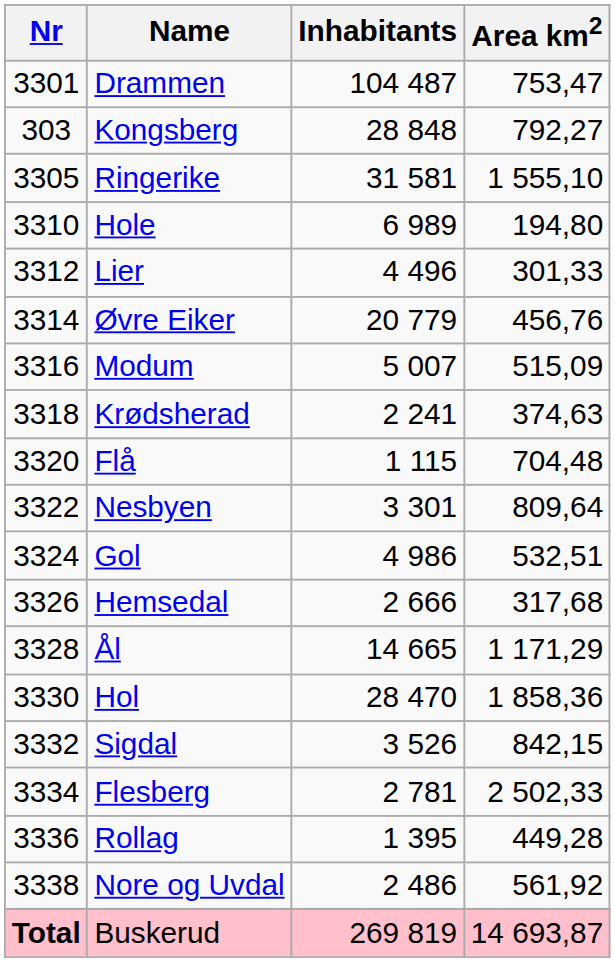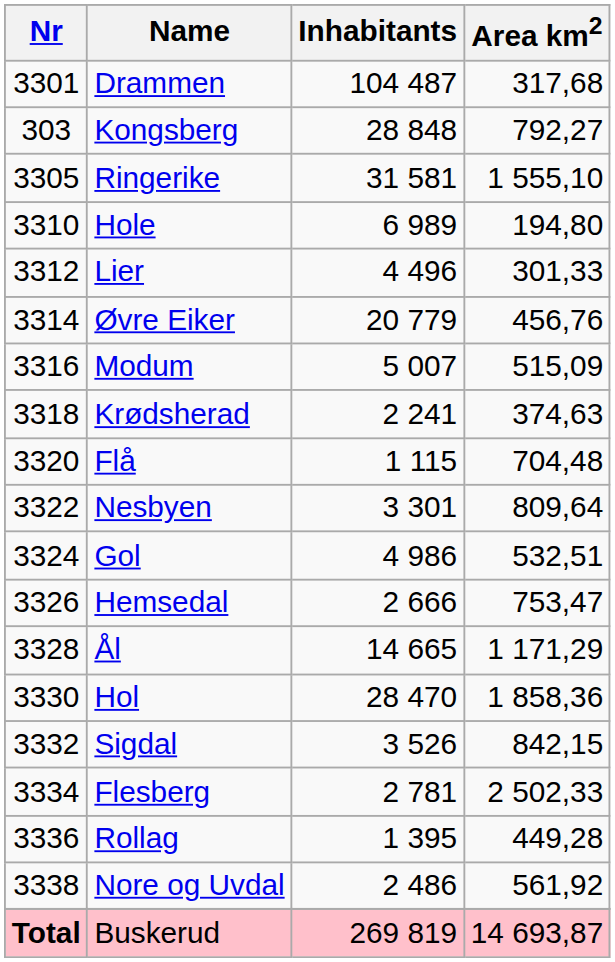Drammen | Area km2: 753,47 -> 317,68
Hemsedal | Area km2: 317,68 -> 753,47
